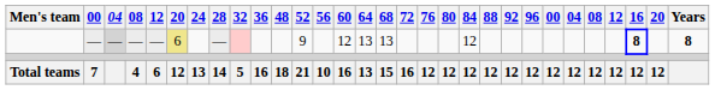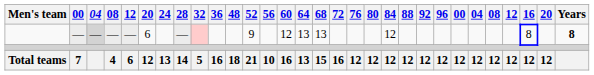row 2 | column 6: khaki background -> no background
row 2 | 16: bold -> normal
